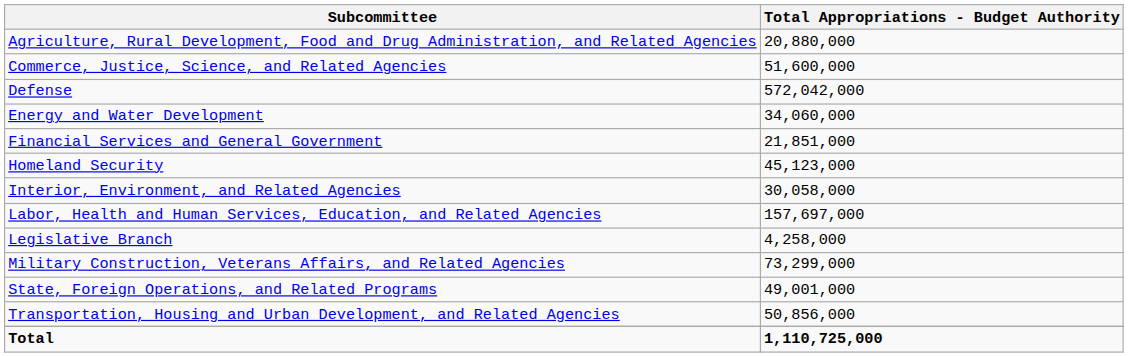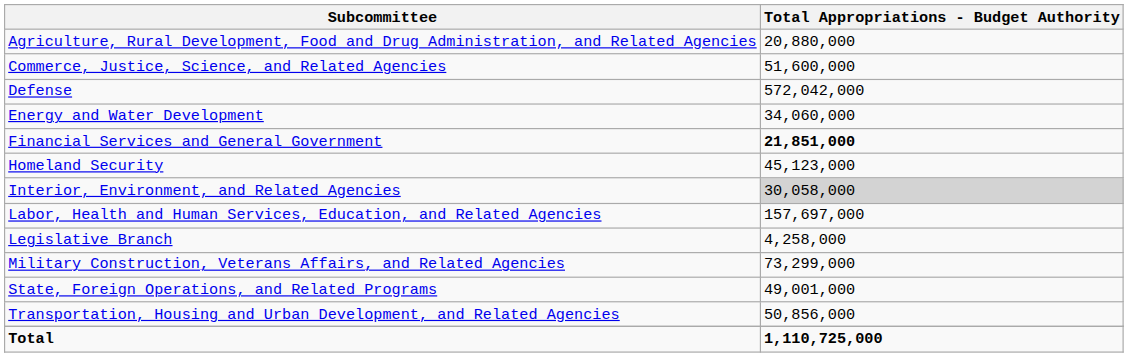Financial Services and General Government | Total Appropriations - Budget Authority: normal -> bold
Interior, Environment, and Related Agencies | Total Appropriations - Budget Authority: no background -> lightgrey background
